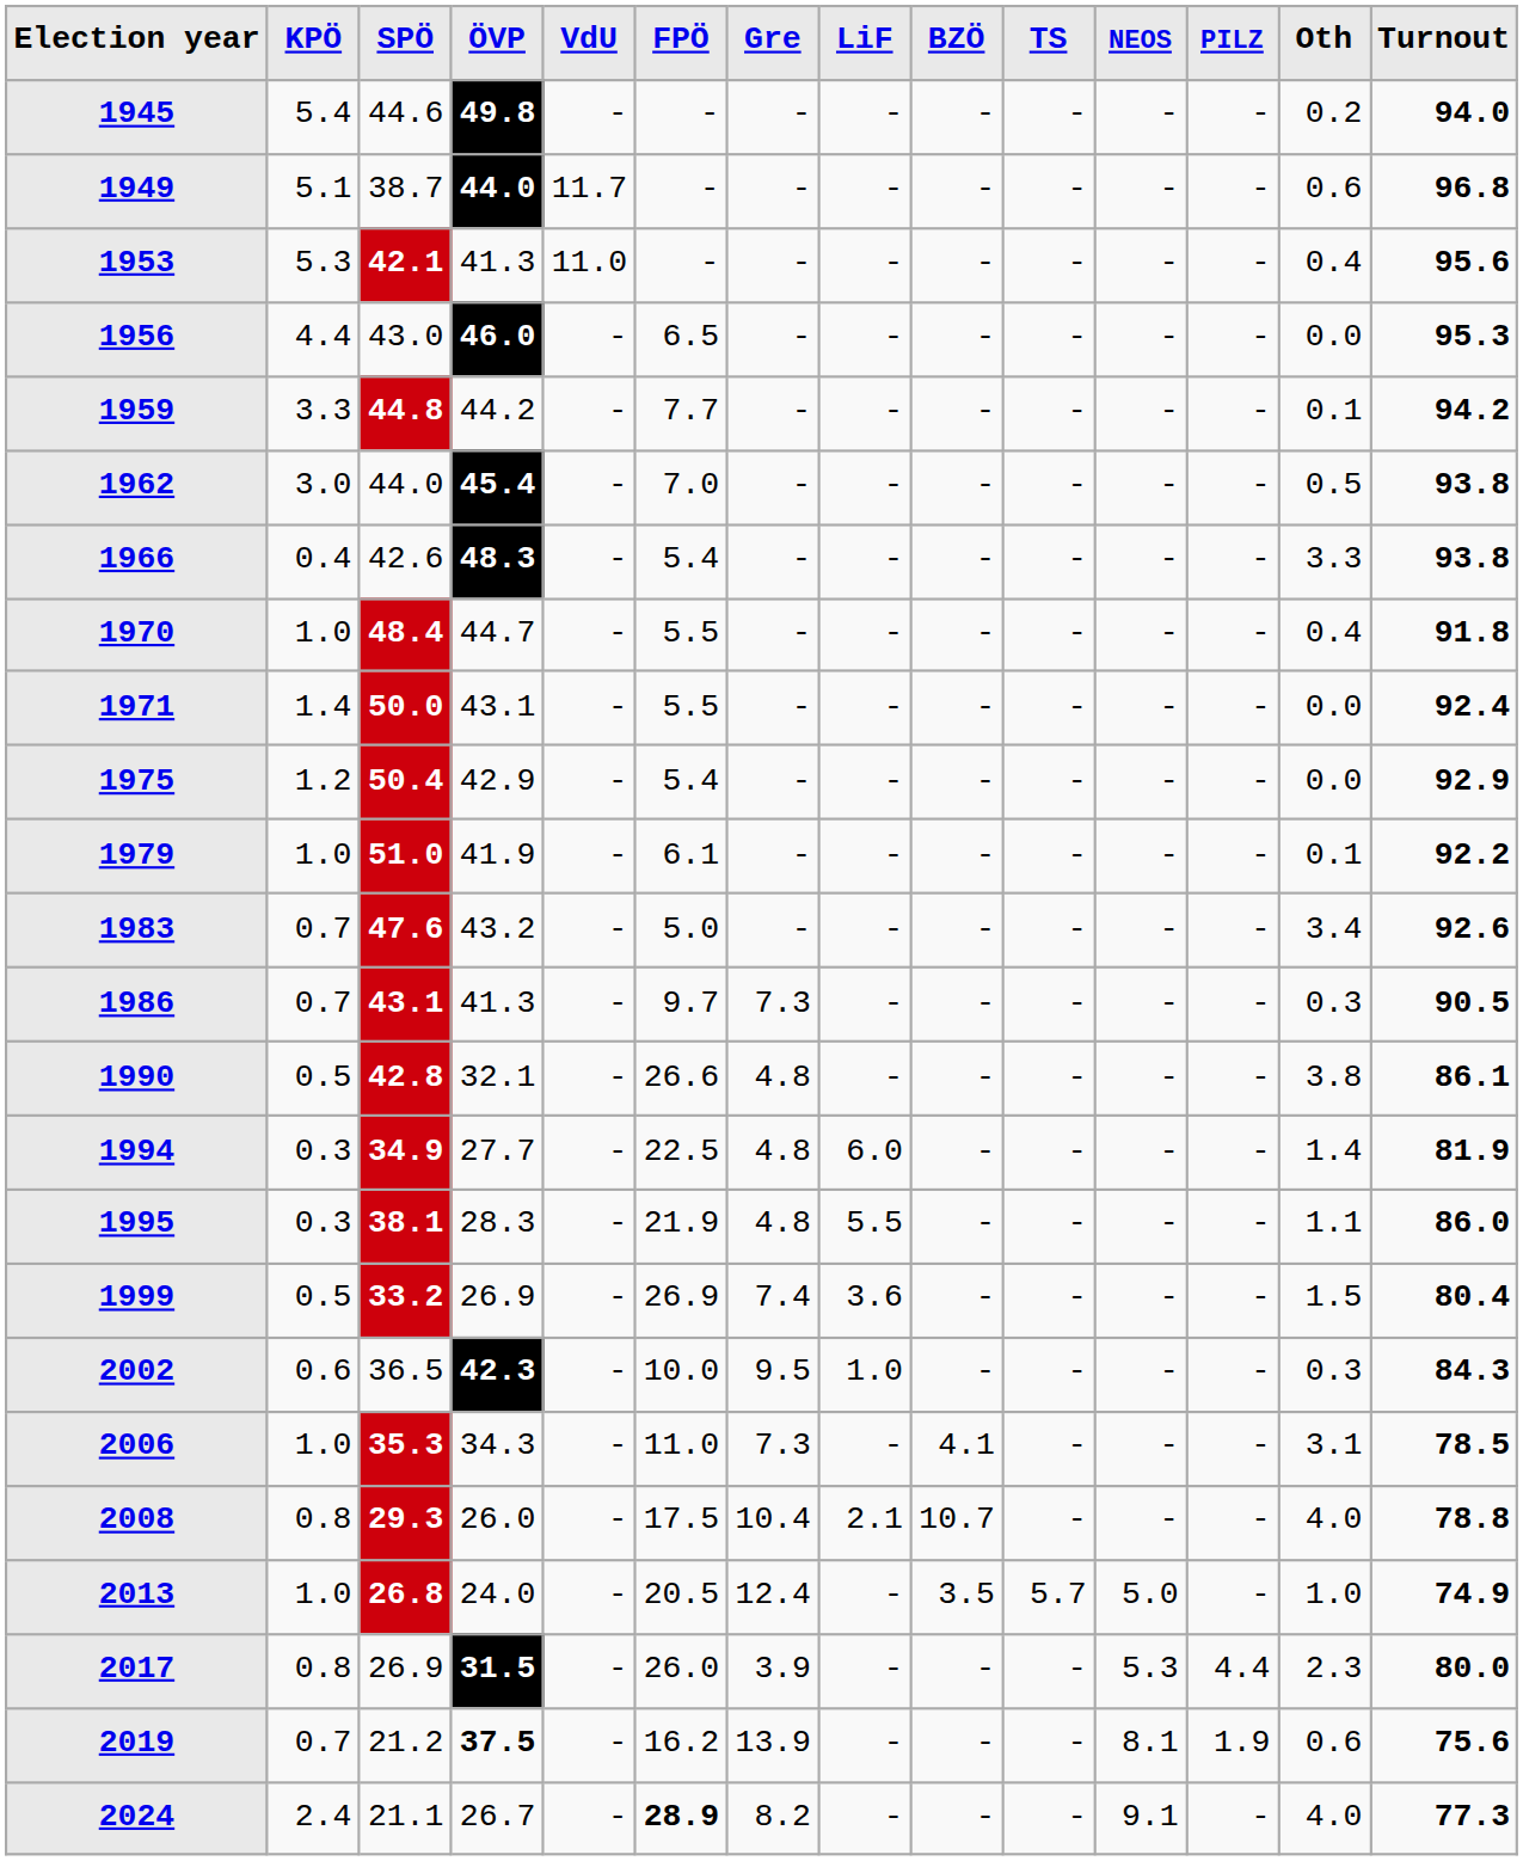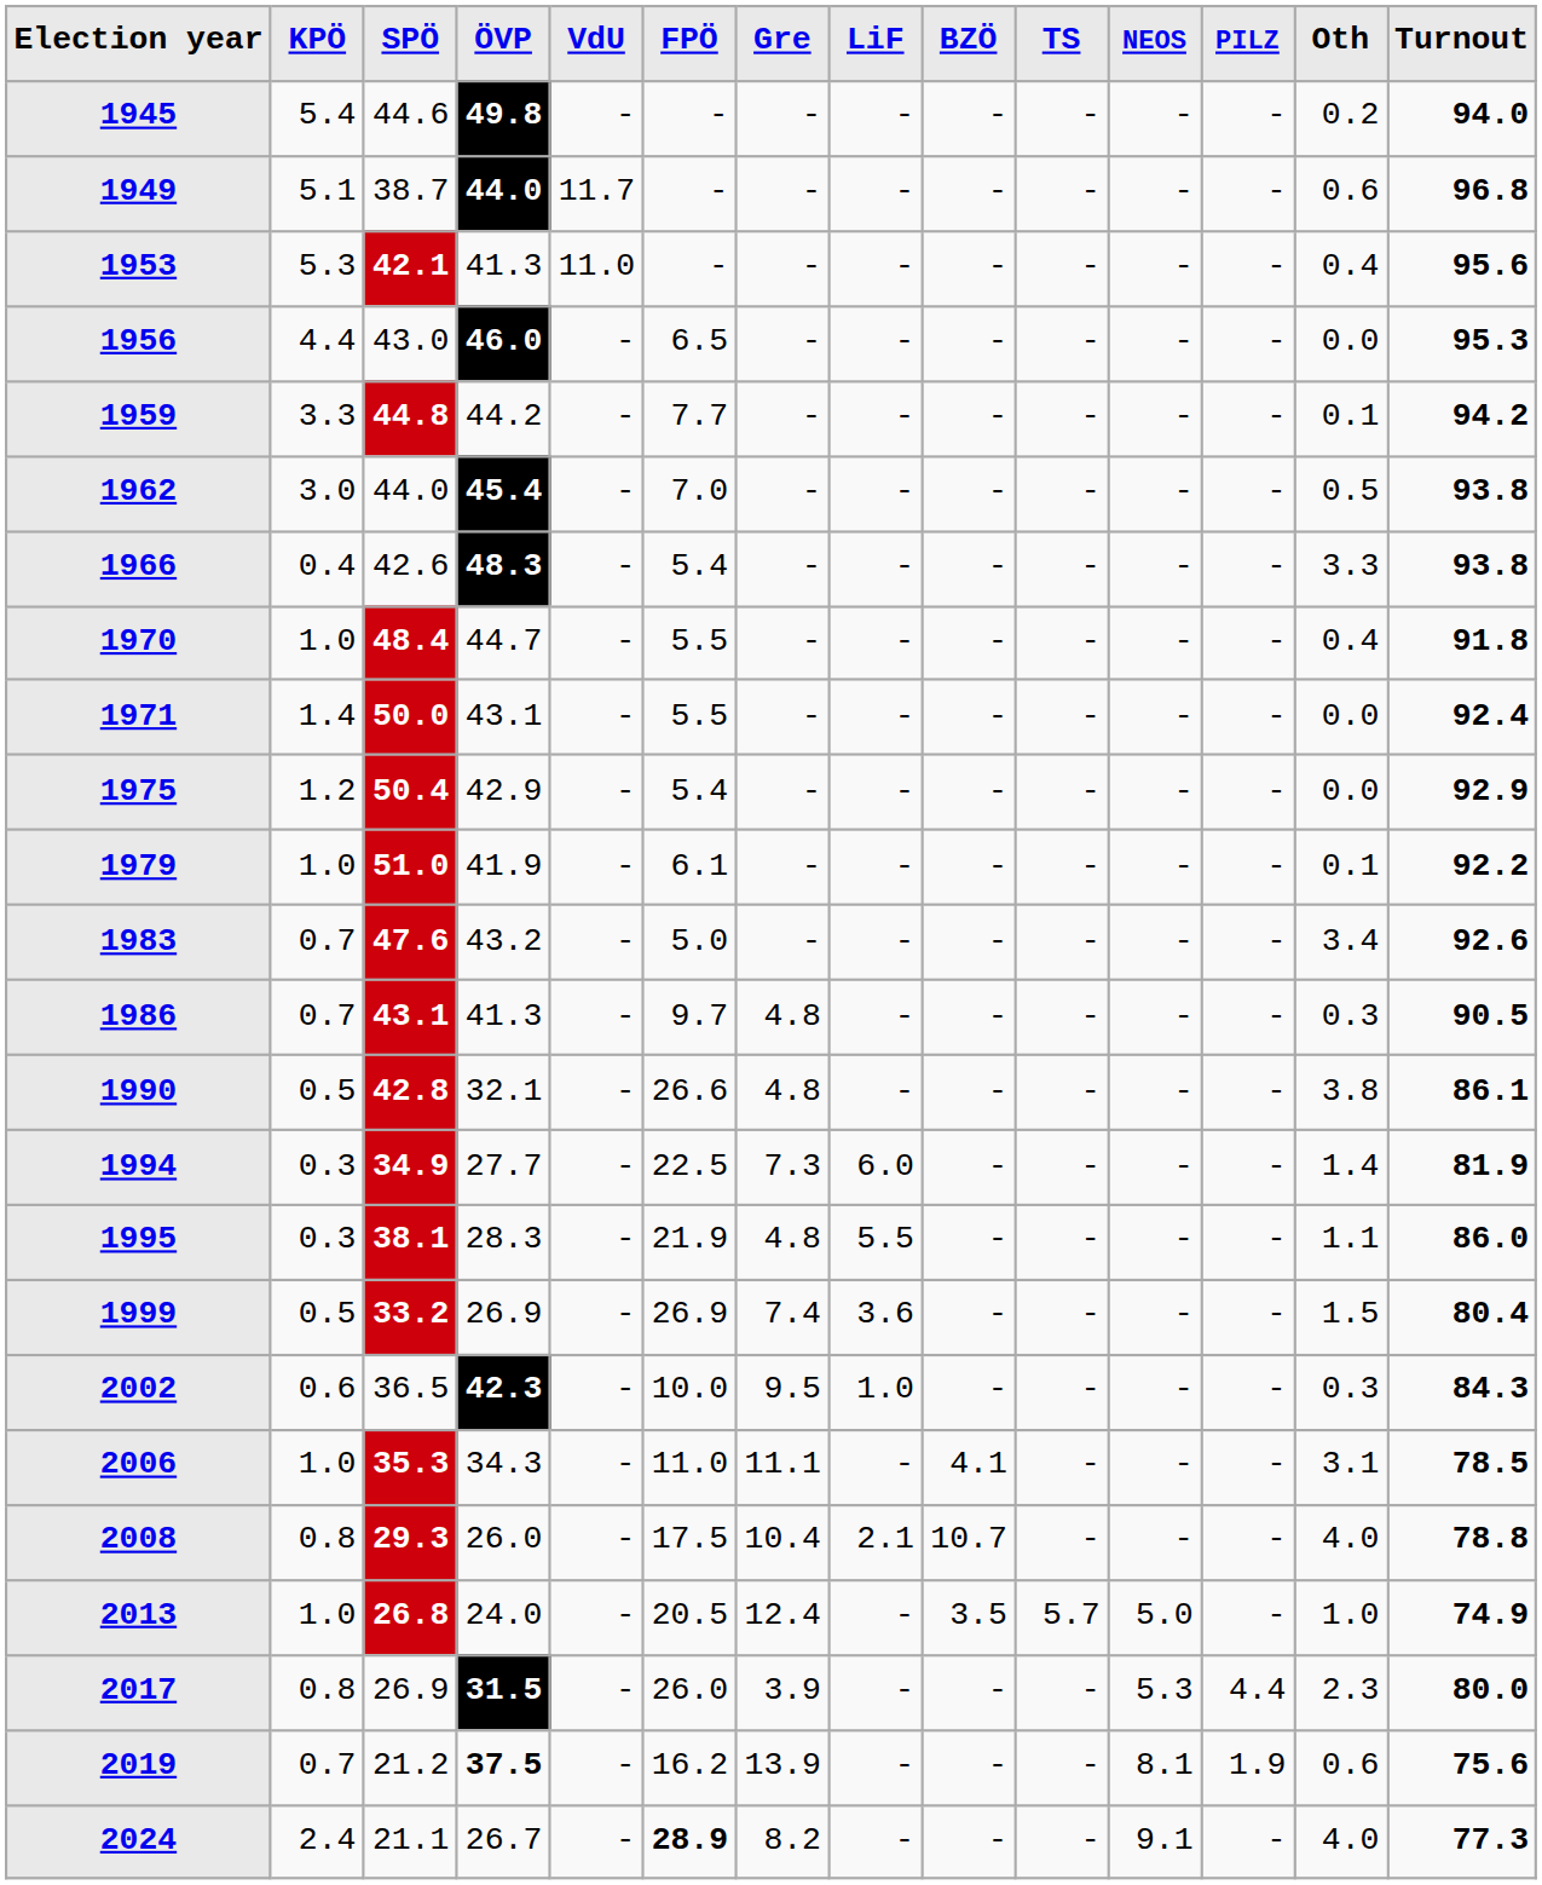1986 | Gre: 7.3 -> 4.8
1994 | Gre: 4.8 -> 7.3
2006 | Gre: 7.3 -> 11.1
